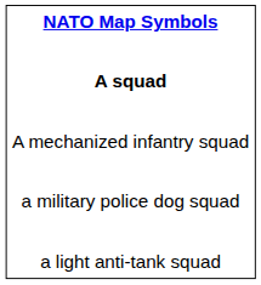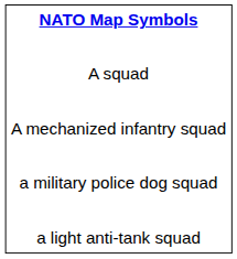row 2 | column 1: bold -> normal
